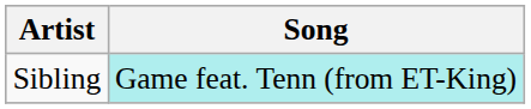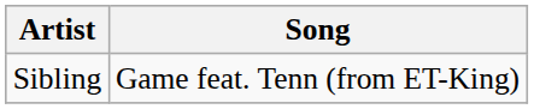Sibling | Song: paleturquoise background -> no background
